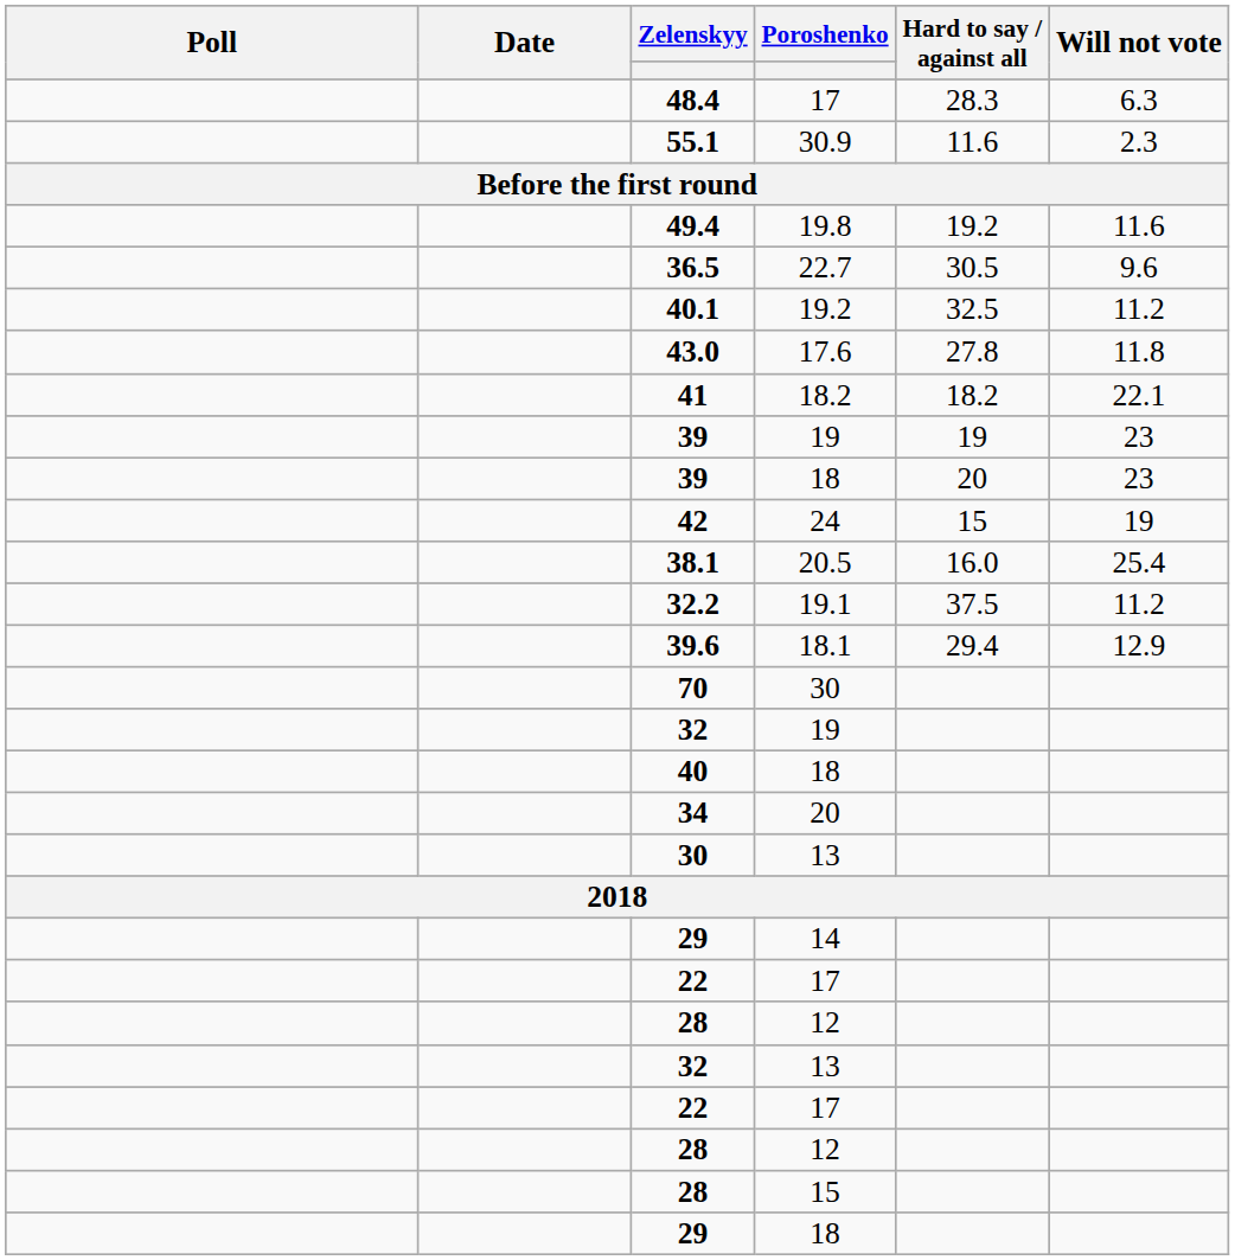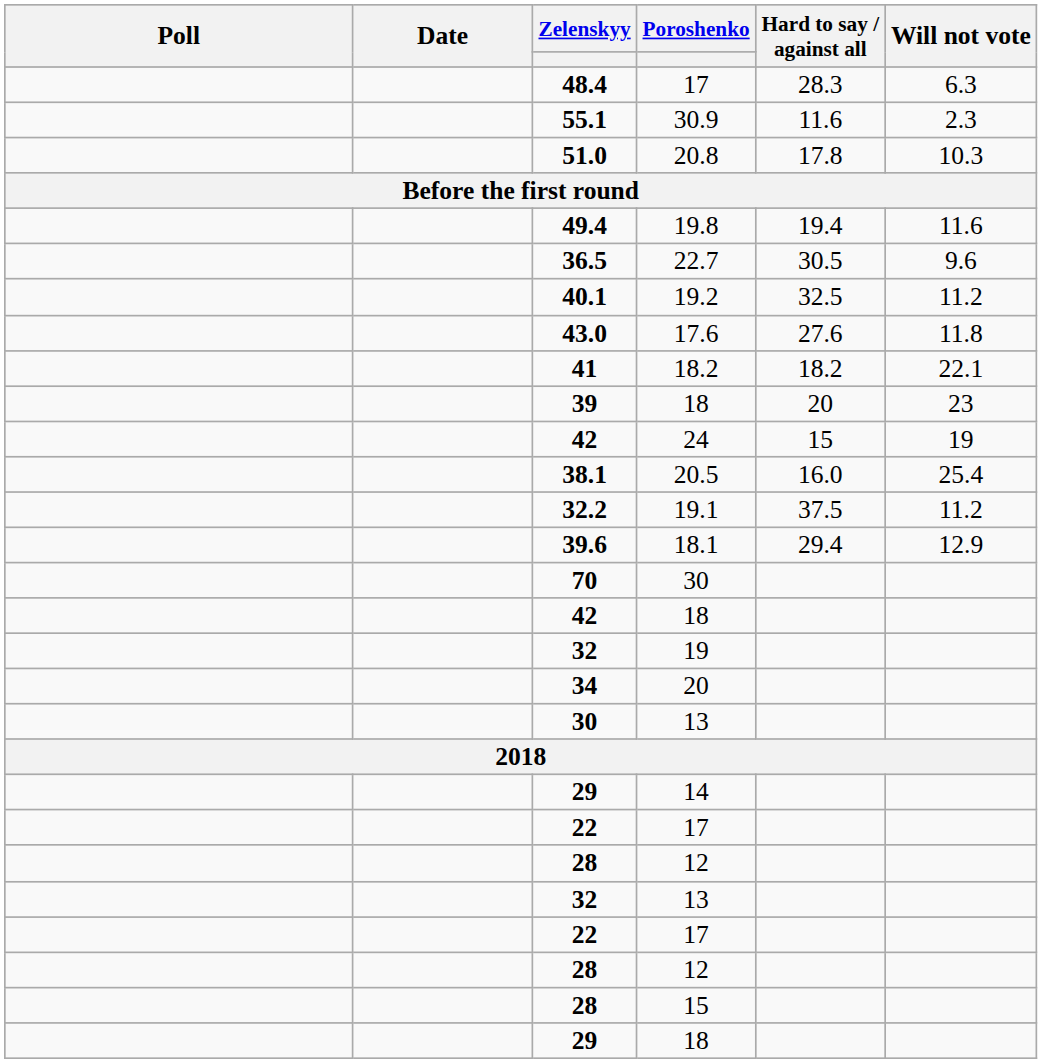+ row: 51.0 | 20.8 | 17.8 | 10.3
49.4 | Hard to say / against all: 19.2 -> 19.4
43.0 | Hard to say / against all: 27.8 -> 27.6
- row: 39 | 19 | 19 | 23
+ row: 42 | 18
- row: 40 | 18
